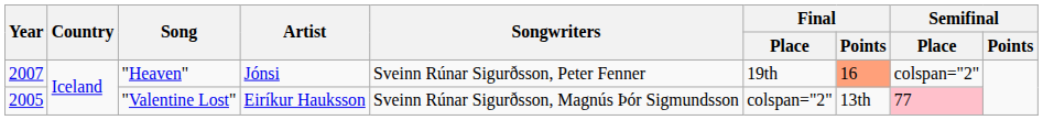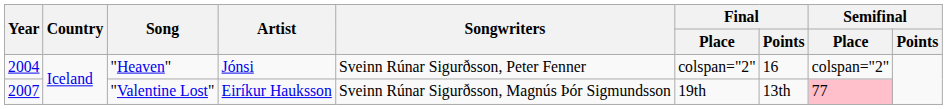"Heaven" | Year: 2007 -> 2004
"Heaven" | Final / Place: 19th -> colspan="2"
"Heaven" | Final / Points: lightsalmon background -> no background
"Valentine Lost" | Year: 2005 -> 2007
"Valentine Lost" | Final / Place: colspan="2" -> 19th
